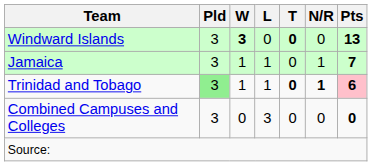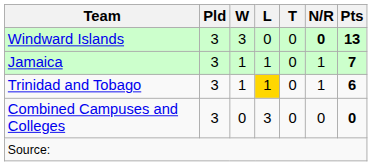Windward Islands | W: bold -> normal
Windward Islands | T: bold -> normal
Windward Islands | N/R: normal -> bold
Trinidad and Tobago | Pld: lightgreen background -> no background
Trinidad and Tobago | L: no background -> gold background
Trinidad and Tobago | T: bold -> normal
Trinidad and Tobago | N/R: bold -> normal
Trinidad and Tobago | Pts: pink background -> no background
